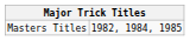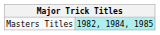Masters Titles | column 2: no background -> paleturquoise background
